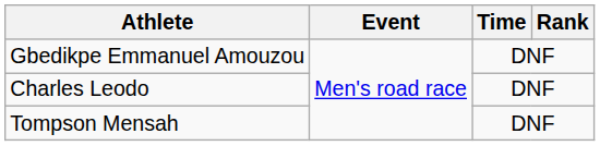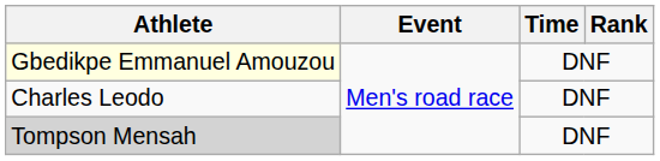Gbedikpe Emmanuel Amouzou | Athlete: no background -> lightyellow background
Tompson Mensah | Athlete: no background -> lightgrey background
